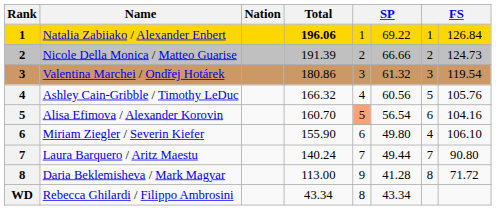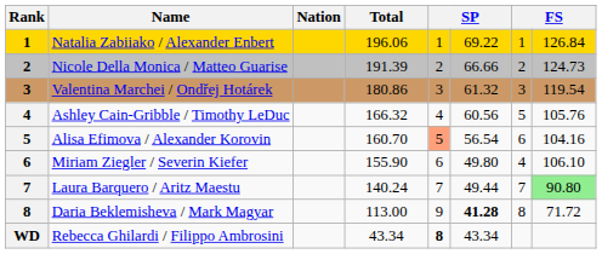Natalia Zabiiako / Alexander Enbert | Total: bold -> normal
Laura Barquero / Aritz Maestu | column 8: no background -> lightgreen background
Daria Beklemisheva / Mark Magyar | column 6: normal -> bold
Rebecca Ghilardi / Filippo Ambrosini | column 5: normal -> bold
